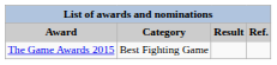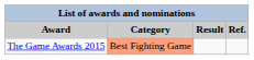The Game Awards 2015 | Category: no background -> lightsalmon background
